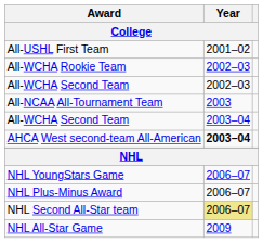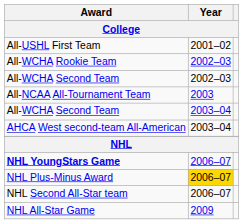AHCA West second-team All-American | Year: bold -> normal
NHL YoungStars Game | Award: normal -> bold
NHL Plus-Minus Award | Year: no background -> gold background
NHL Second All-Star team | Year: khaki background -> no background
